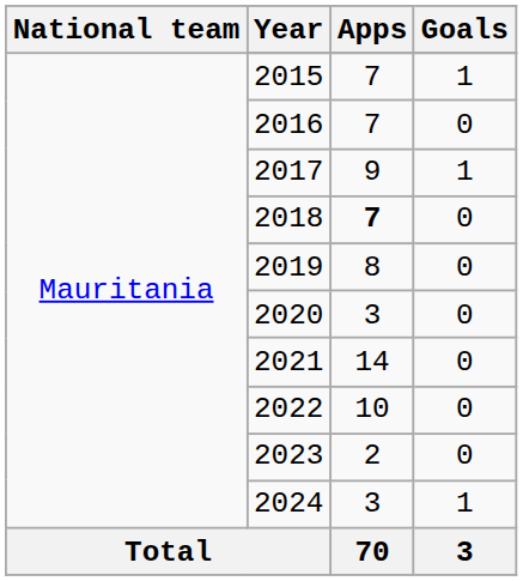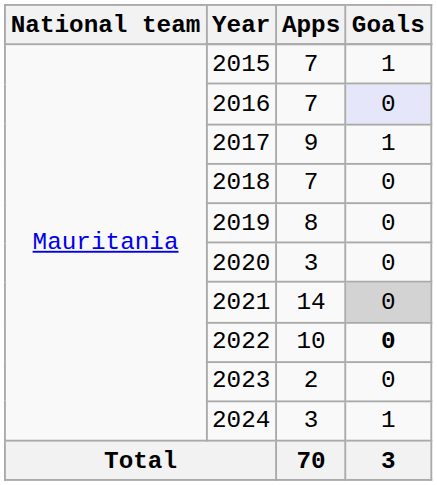2016 | Goals: no background -> lavender background
2018 | Apps: bold -> normal
2021 | Goals: no background -> lightgrey background
2022 | Goals: normal -> bold
